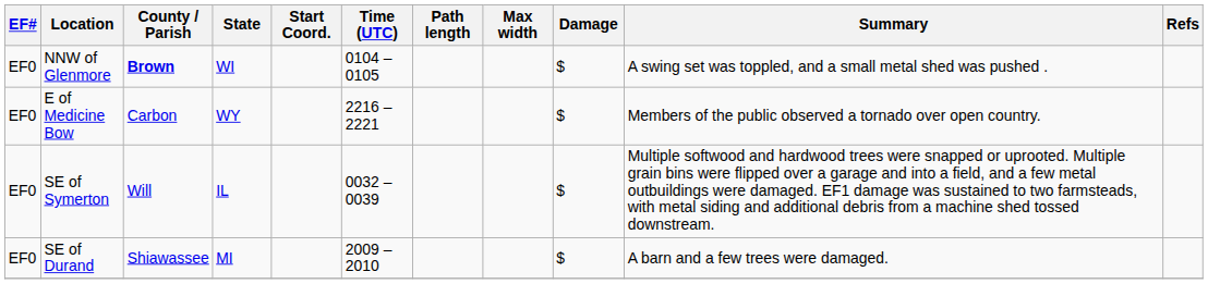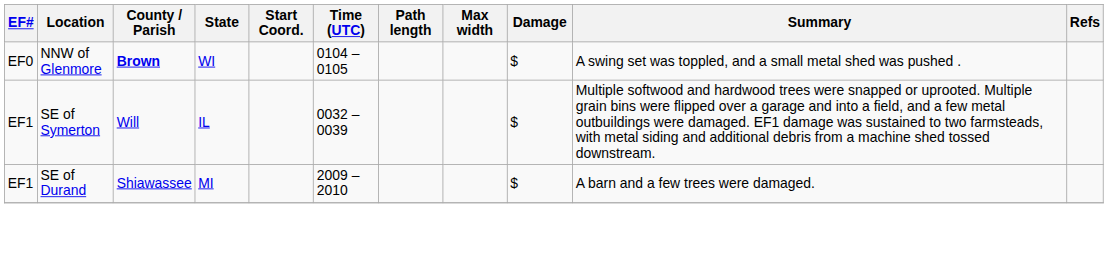- row: EF0 | E of Medicine Bow | Carbon | WY | 2216 – 2221 | $ | Members of the public observed a tornado over open country.
SE of Symerton | EF#: EF0 -> EF1
SE of Durand | EF#: EF0 -> EF1
